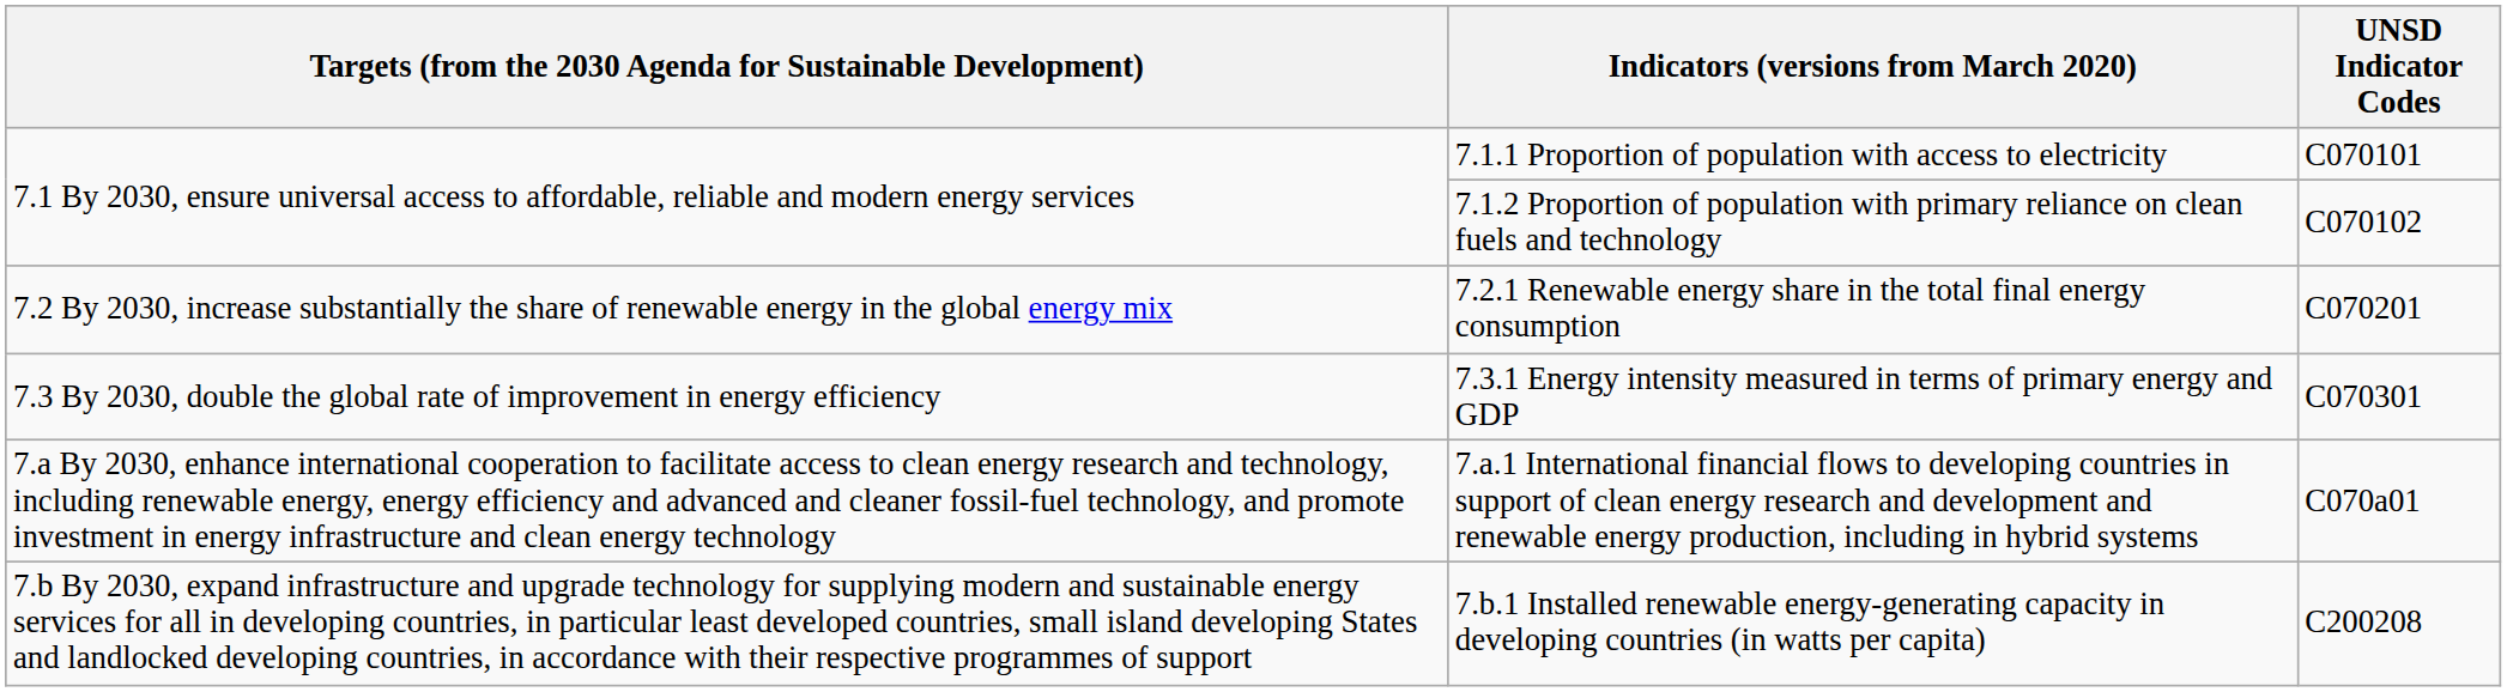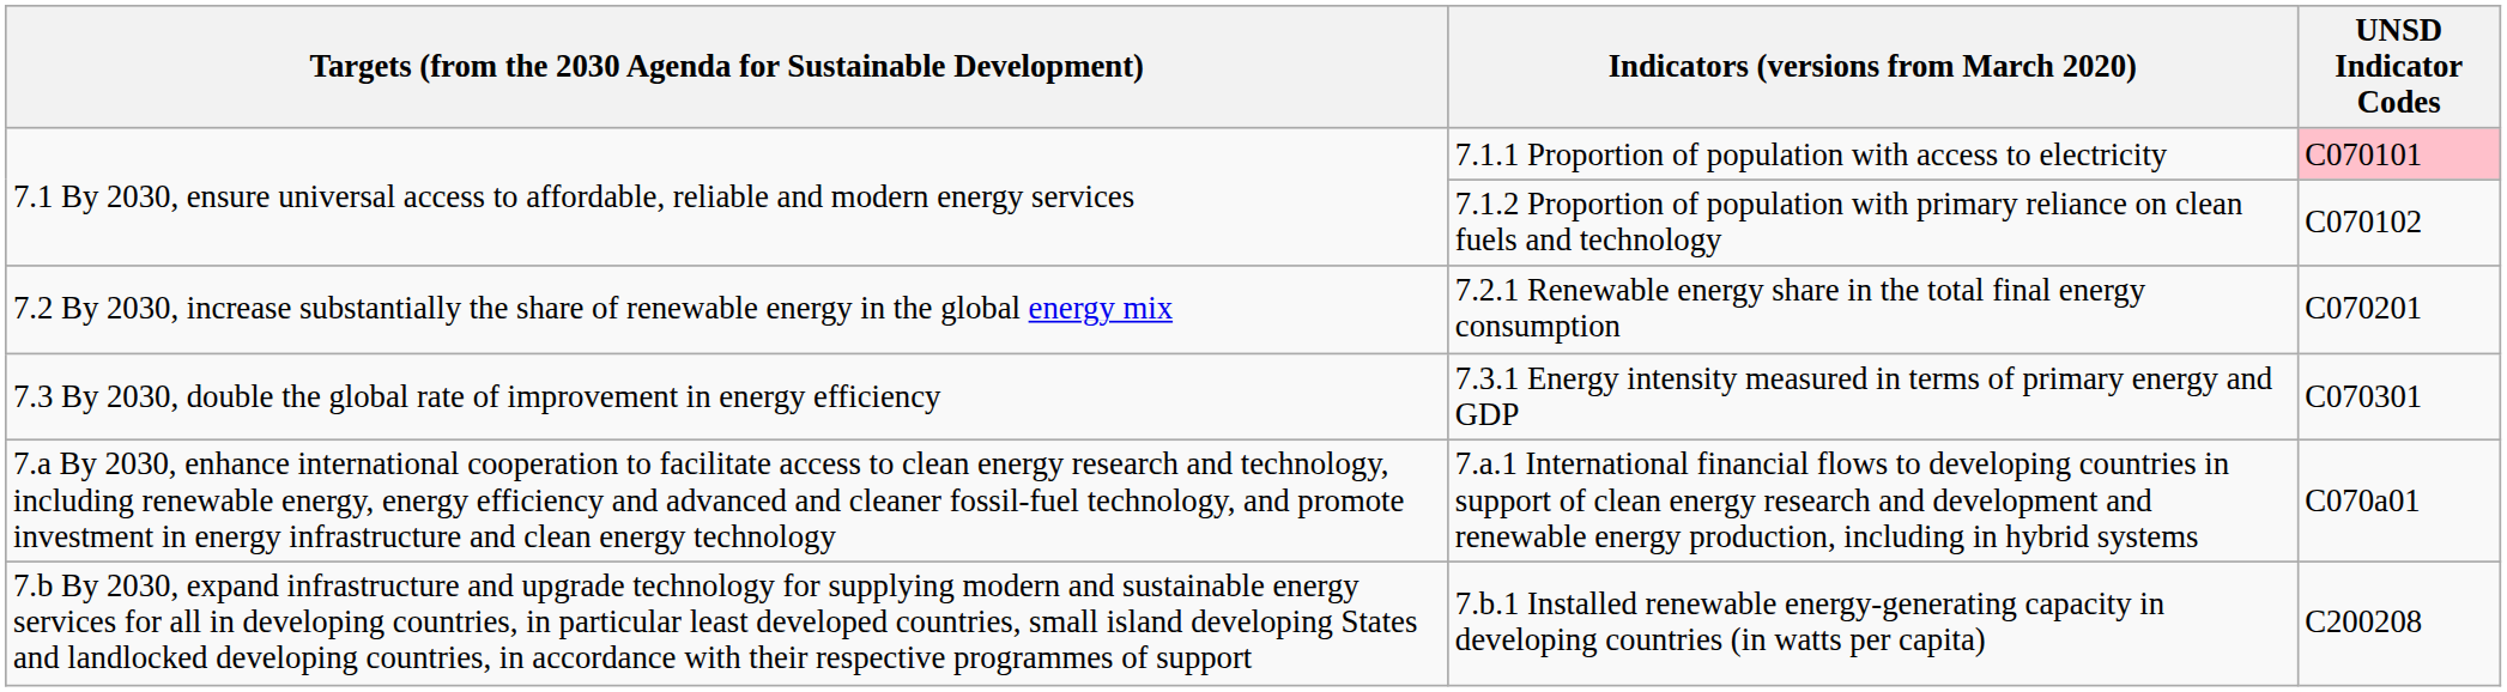7.1.1 Proportion of population with access to electricity | UNSD Indicator Codes: no background -> pink background
